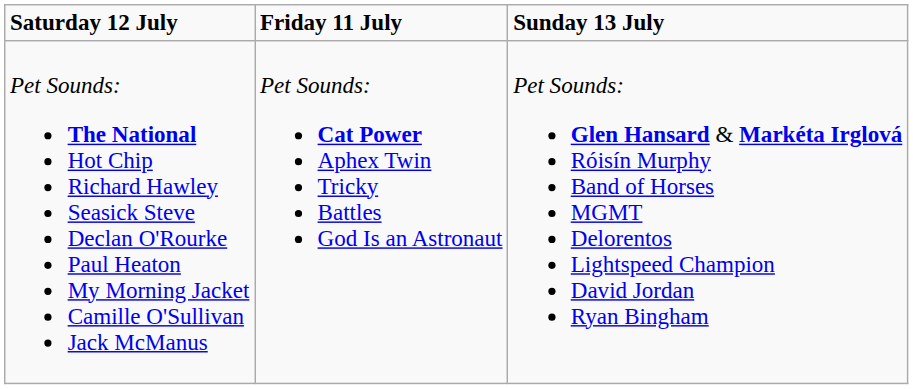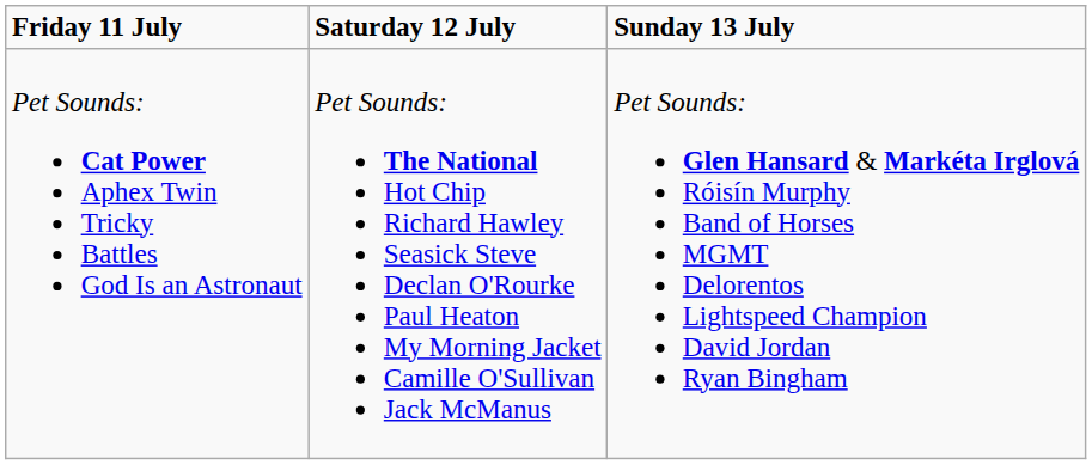columns swapped: Friday 11 July <-> Saturday 12 July
